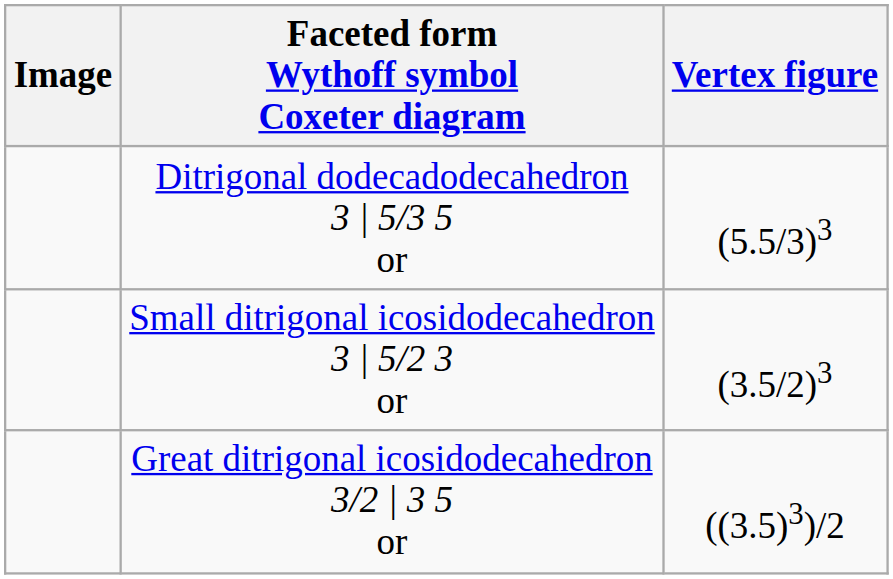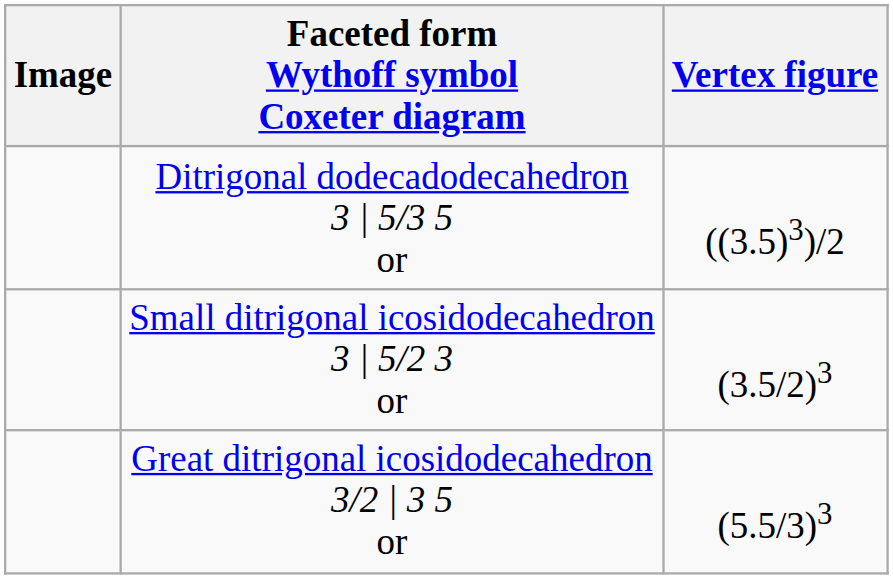row 2 | Vertex figure: (5.5/3)3 -> ((3.5)3)/2
row 4 | Vertex figure: ((3.5)3)/2 -> (5.5/3)3
